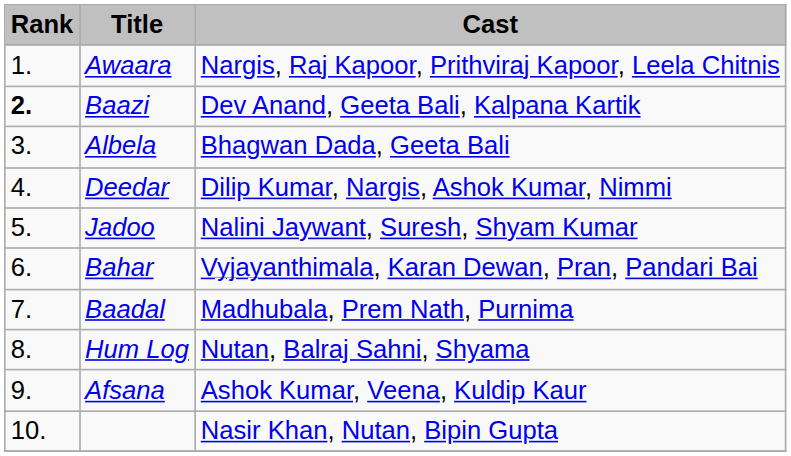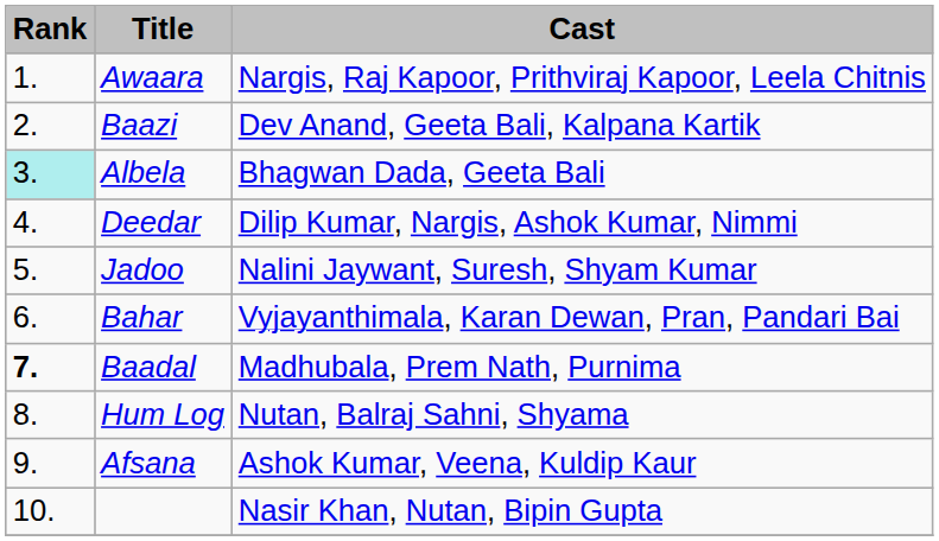Baazi | Rank: bold -> normal
Albela | Rank: no background -> paleturquoise background
Baadal | Rank: normal -> bold
